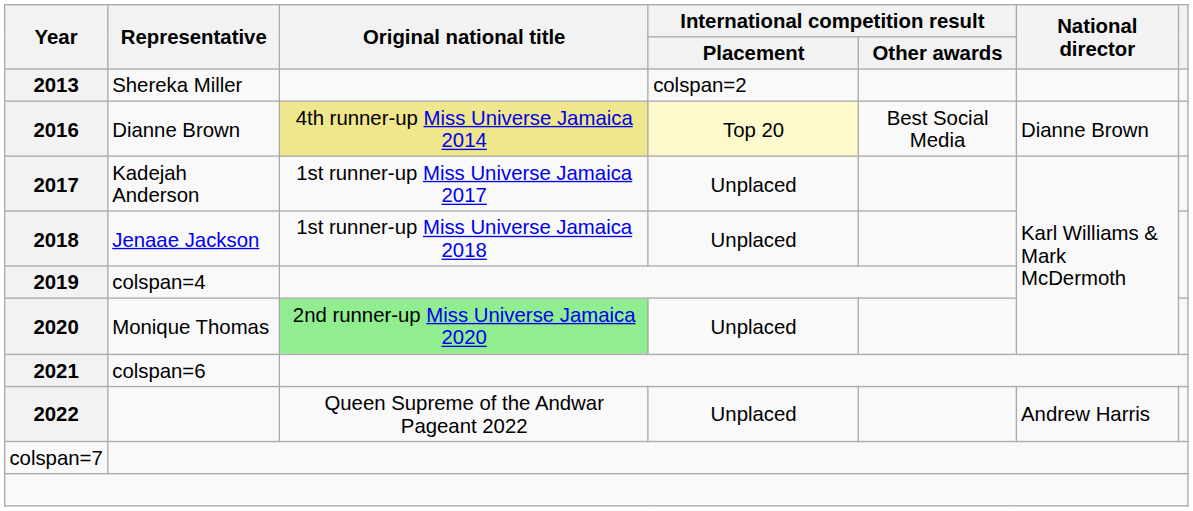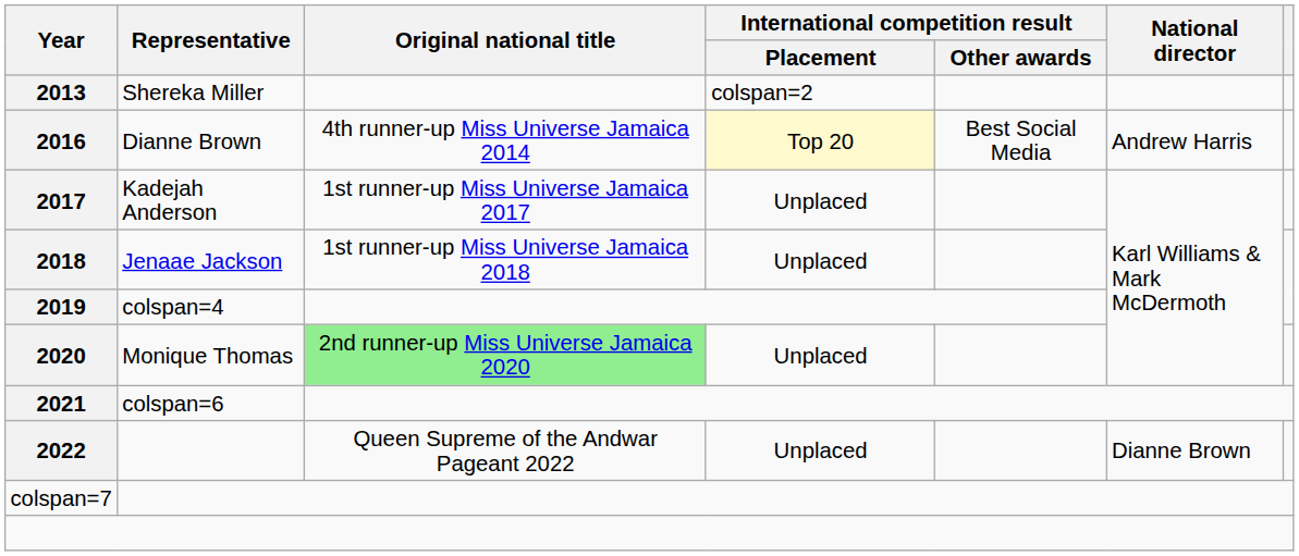2016 | Original national title: khaki background -> no background
2016 | National director: Dianne Brown -> Andrew Harris
2022 | National director: Andrew Harris -> Dianne Brown
